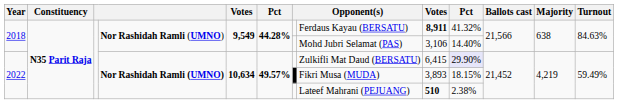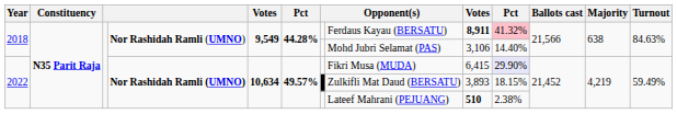row 2 | column 10: no background -> pink background
row 4 | column 8: Zulkifli Mat Daud (BERSATU) -> Fikri Musa (MUDA)
row 5 | column 8: Fikri Musa (MUDA) -> Zulkifli Mat Daud (BERSATU)
